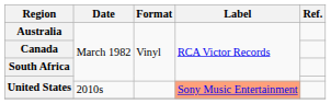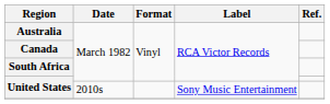United States / 2010s | Label: lightsalmon background -> no background
